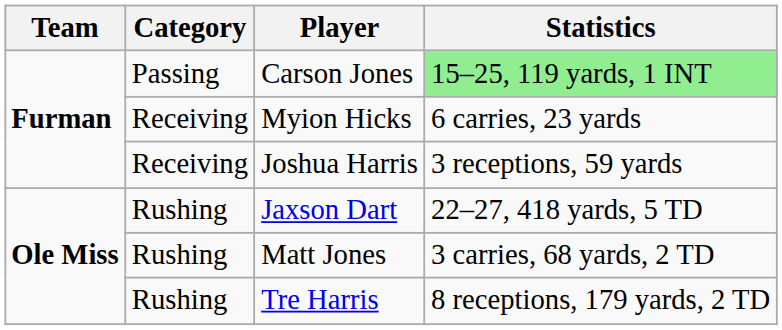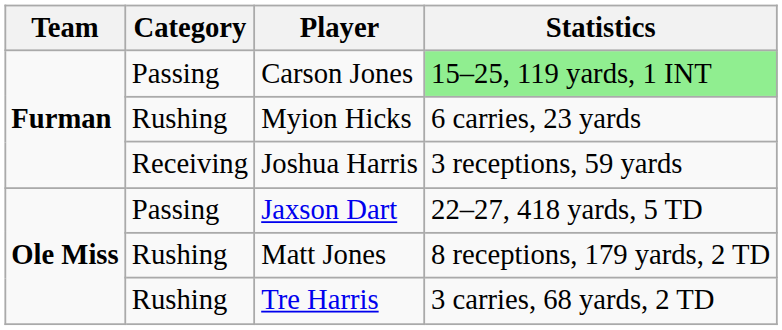Myion Hicks | Category: Receiving -> Rushing
Jaxson Dart | Category: Rushing -> Passing
Matt Jones | Statistics: 3 carries, 68 yards, 2 TD -> 8 receptions, 179 yards, 2 TD
Tre Harris | Statistics: 8 receptions, 179 yards, 2 TD -> 3 carries, 68 yards, 2 TD
